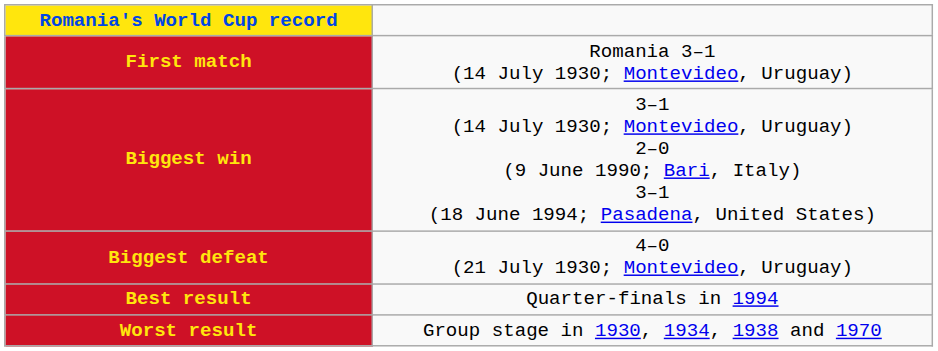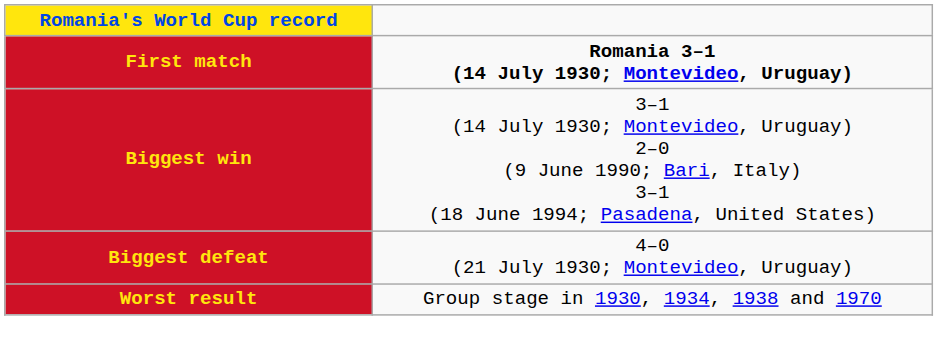First match | column 2: normal -> bold
- row: Best result | Quarter-finals in 1994
